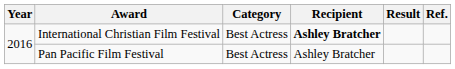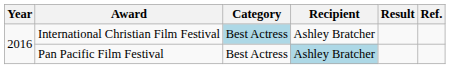International Christian Film Festival | Category: no background -> lightblue background
International Christian Film Festival | Recipient: bold -> normal
Pan Pacific Film Festival | Recipient: no background -> lightblue background
